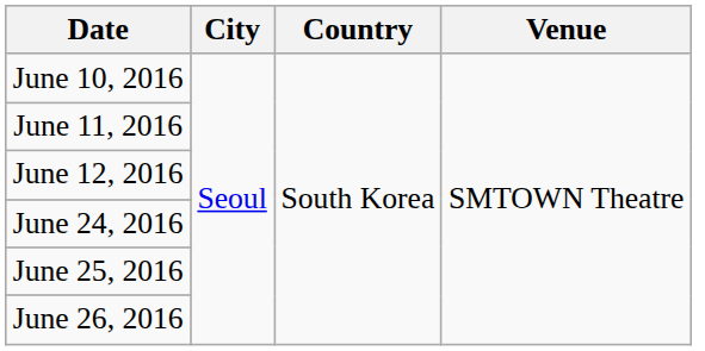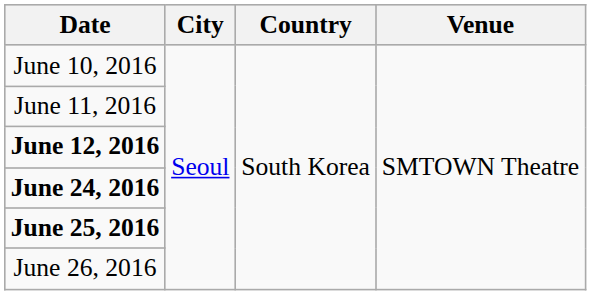June 12, 2016 | Date: normal -> bold
June 24, 2016 | Date: normal -> bold
June 25, 2016 | Date: normal -> bold
